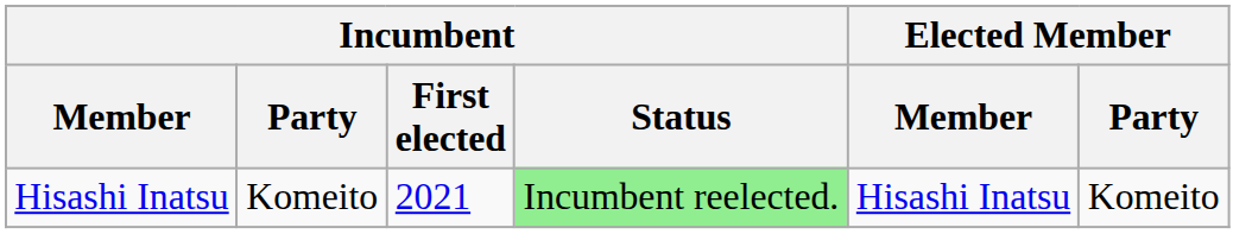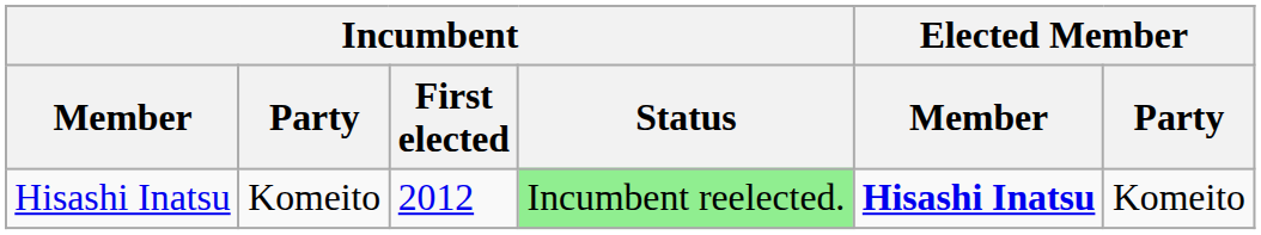row 3 | Incumbent / First elected: 2021 -> 2012
row 3 | Elected Member / Member: normal -> bold
